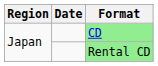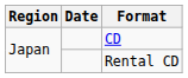CD | Format: lightgreen background -> no background
Rental CD | Format: lightgreen background -> no background
